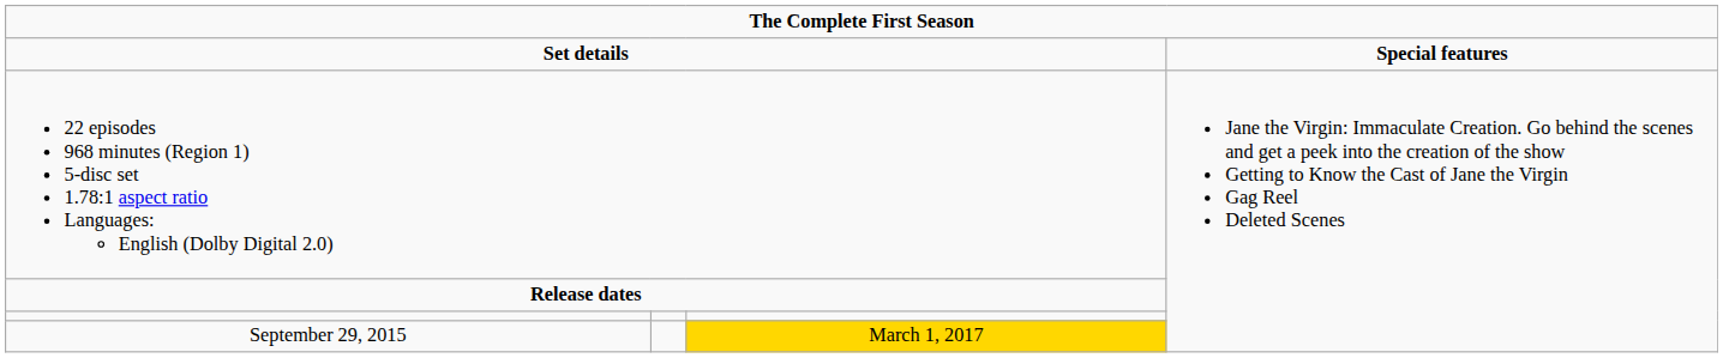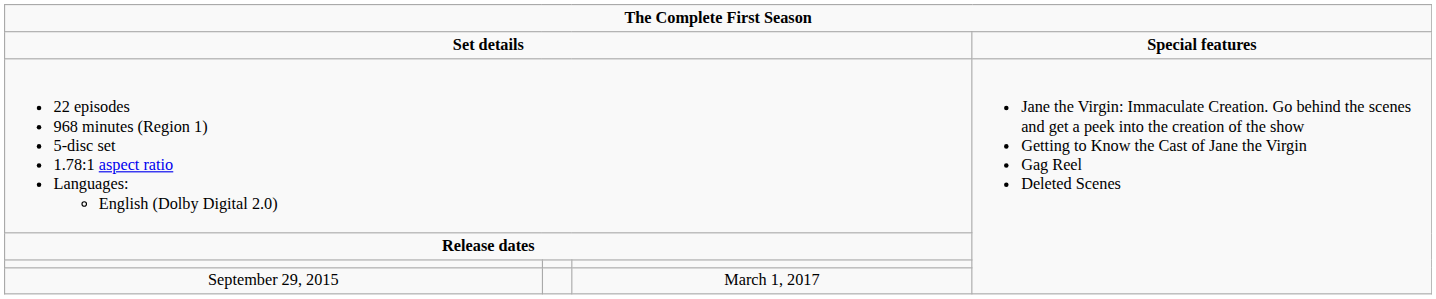September 29, 2015 | column 3: gold background -> no background
